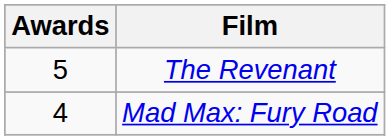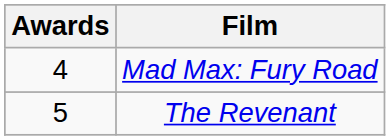rows swapped: The Revenant <-> Mad Max: Fury Road
